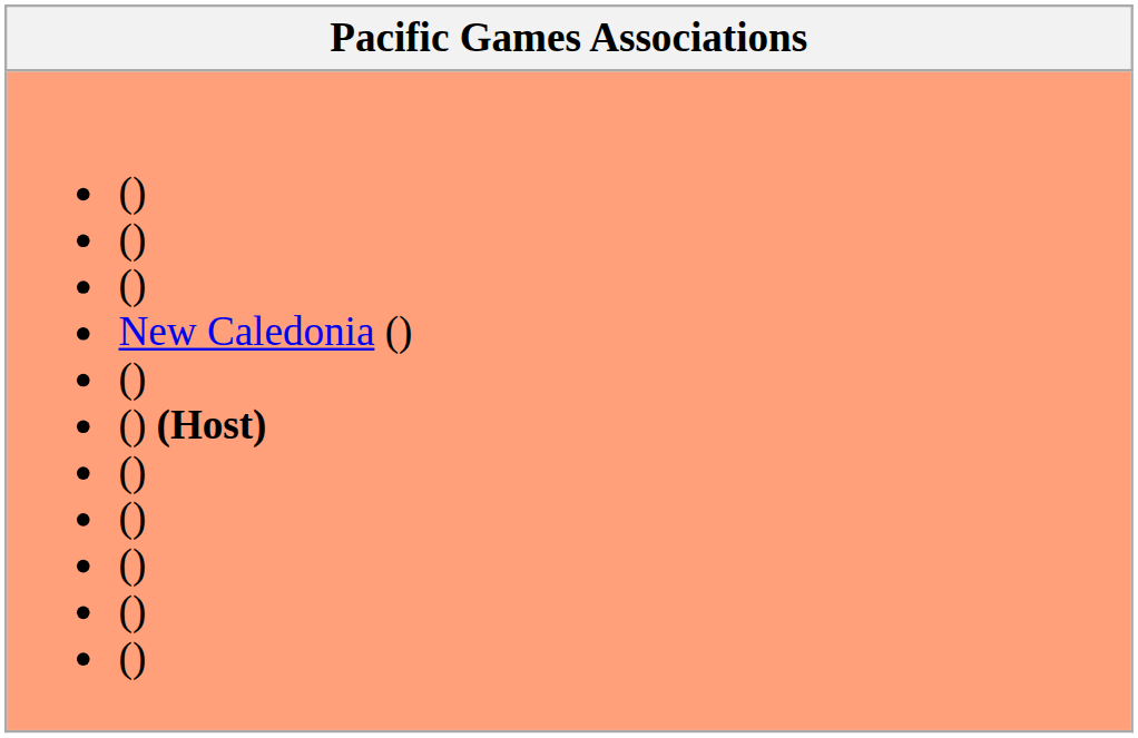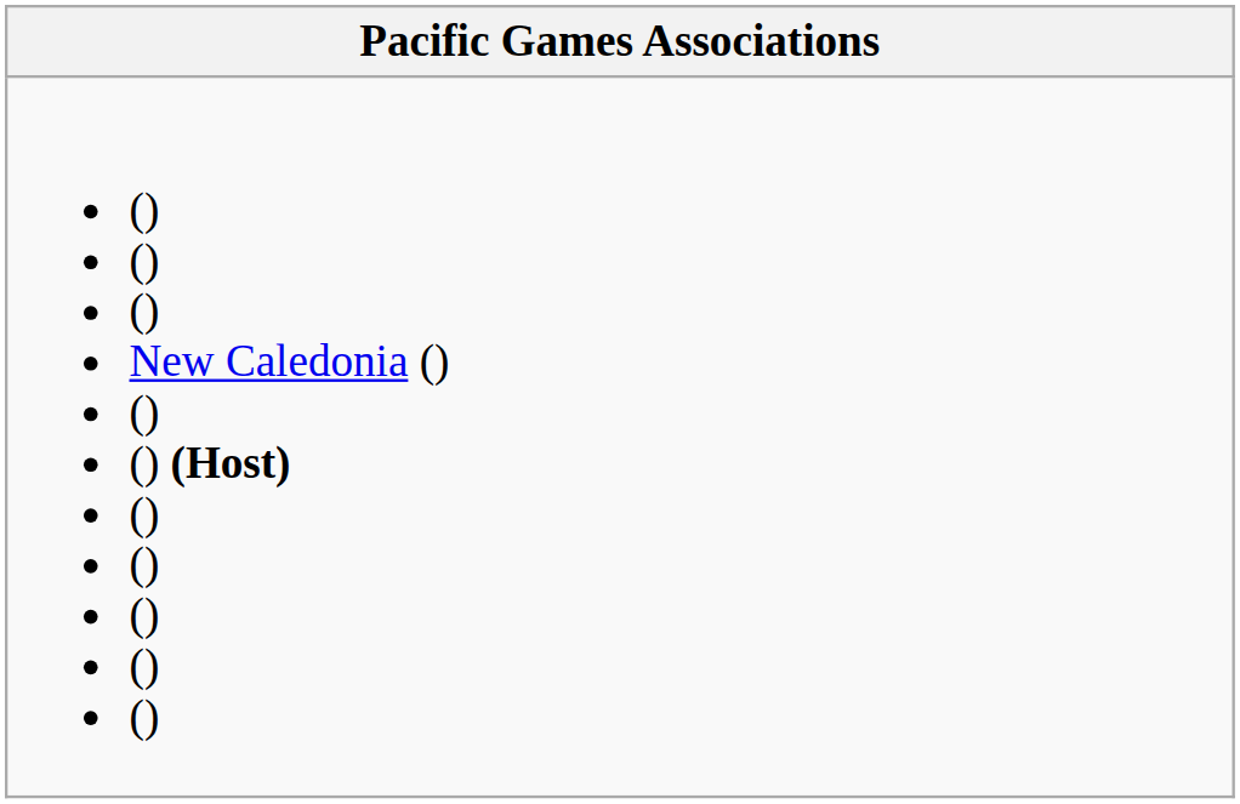row 2 | column 1: lightsalmon background -> no background
